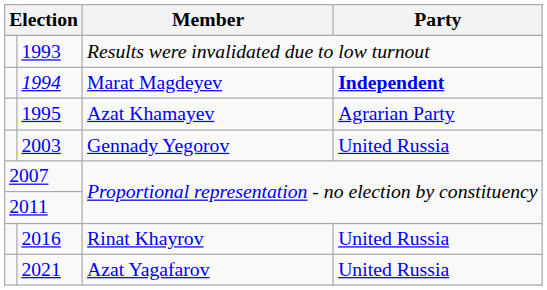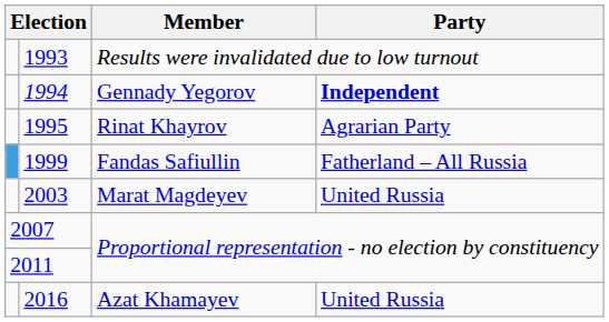1994 | Member: Marat Magdeyev -> Gennady Yegorov
1995 | Member: Azat Khamayev -> Rinat Khayrov
+ row: 1999 | Fandas Safiullin | Fatherland – All Russia
2003 | Member: Gennady Yegorov -> Marat Magdeyev
2016 | Member: Rinat Khayrov -> Azat Khamayev
- row: 2021 | Azat Yagafarov | United Russia
